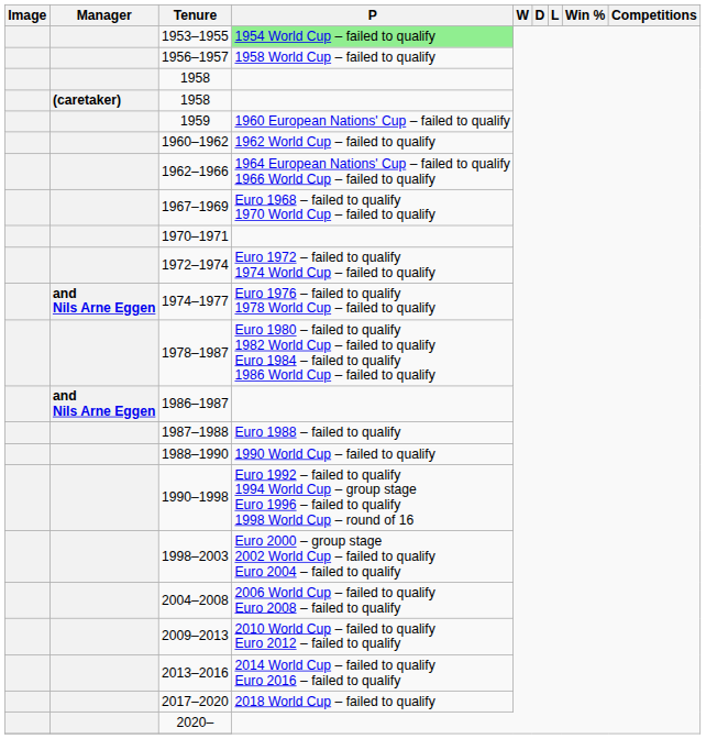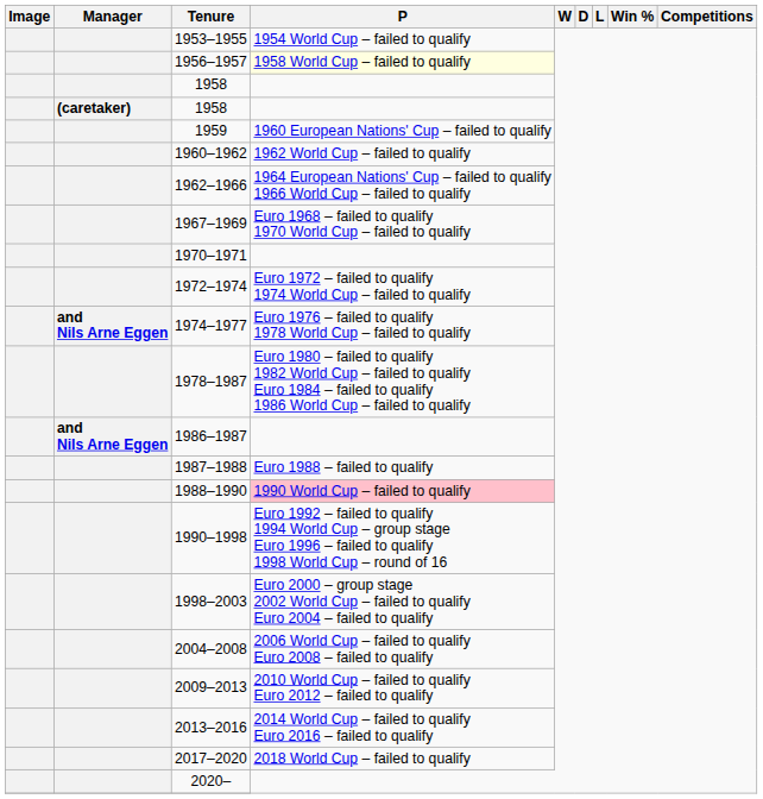1953–1955 | P: lightgreen background -> no background
1956–1957 | P: no background -> lightyellow background
1988–1990 | P: no background -> pink background
